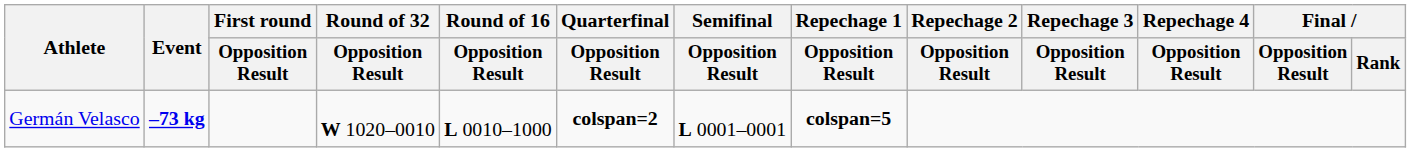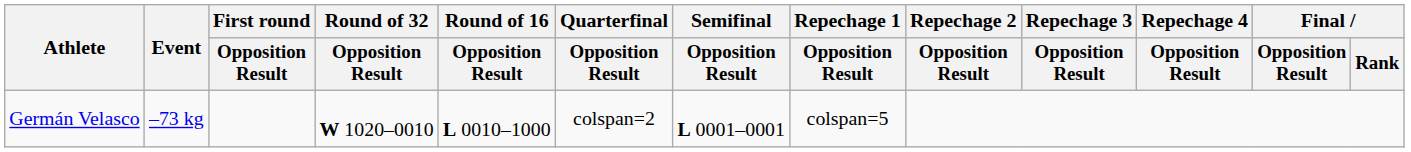Germán Velasco | Event: bold -> normal
Germán Velasco | Quarterfinal / Opposition Result: bold -> normal
Germán Velasco | Repechage 1 / Opposition Result: bold -> normal
